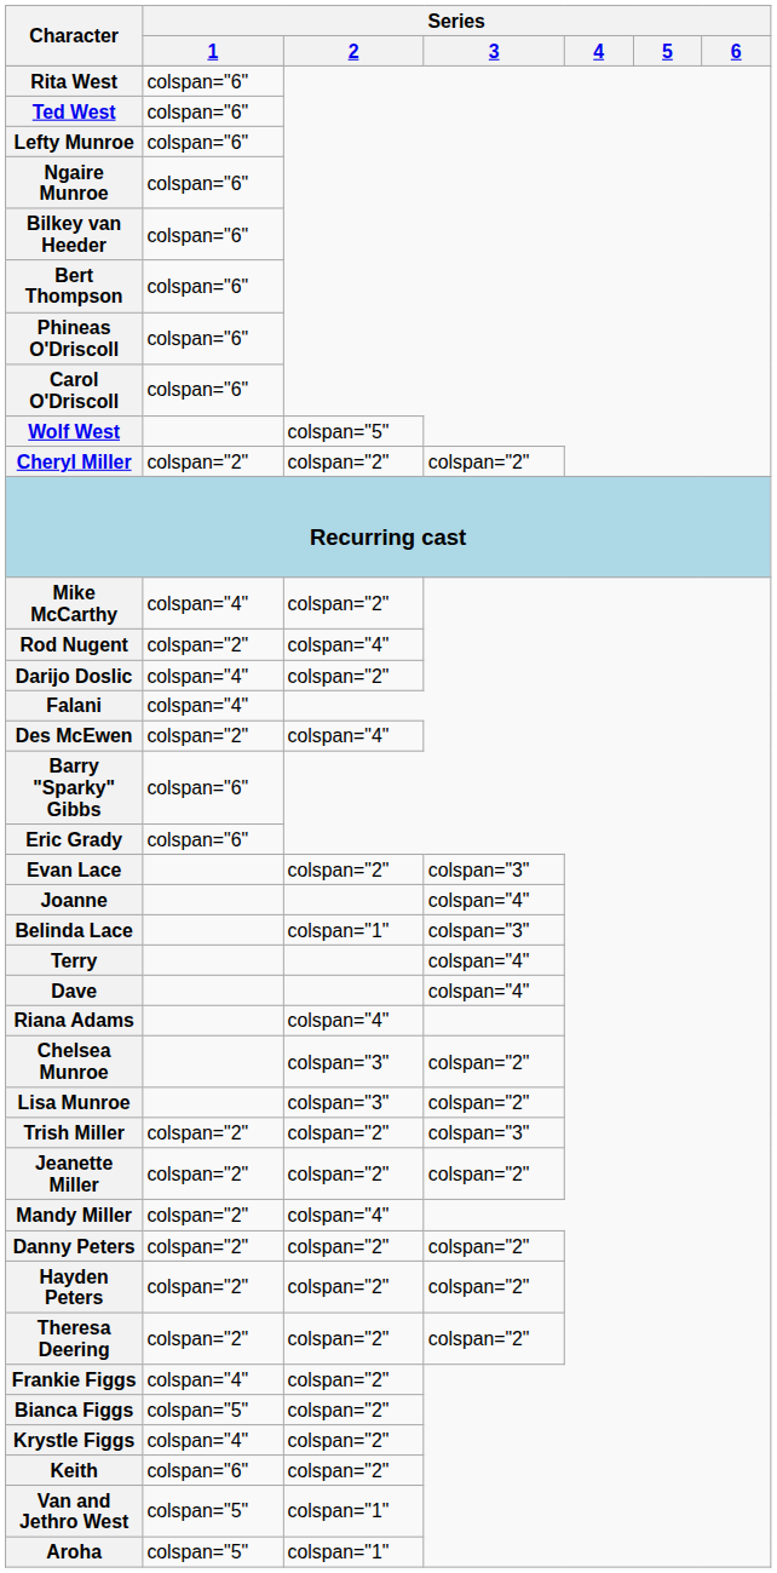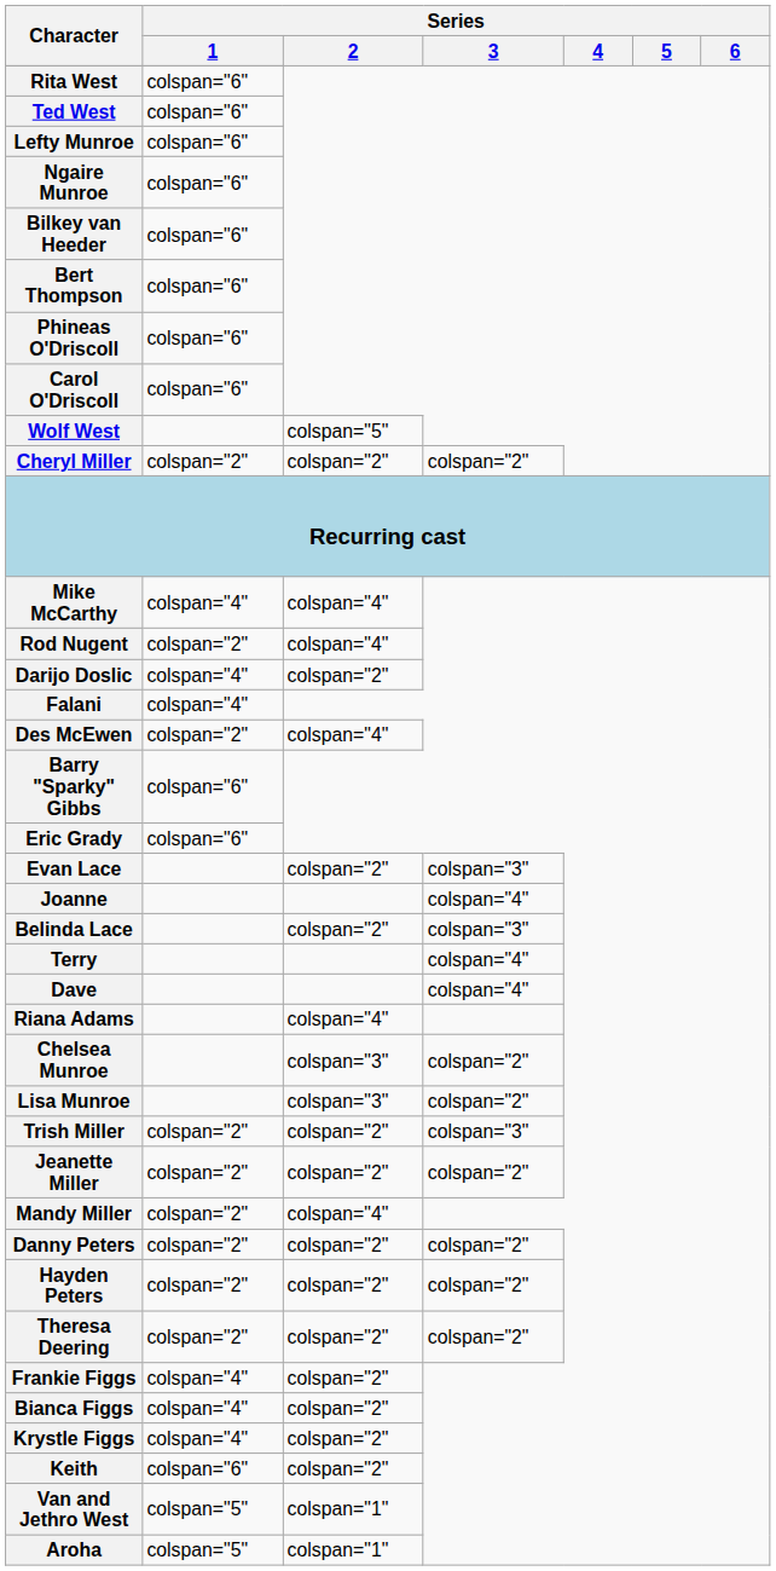Mike McCarthy | Series / 2: colspan="2" -> colspan="4"
Belinda Lace | Series / 2: colspan="1" -> colspan="2"
Bianca Figgs | Series / 1: colspan="5" -> colspan="4"
